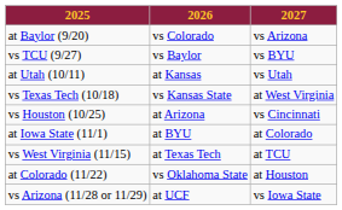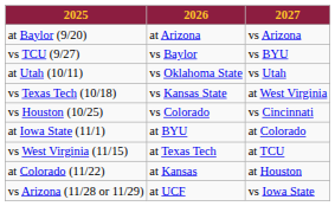at Baylor (9/20) | 2026: vs Colorado -> at Arizona
at Utah (10/11) | 2026: at Kansas -> vs Oklahoma State
vs Houston (10/25) | 2026: at Arizona -> vs Colorado
at Colorado (11/22) | 2026: vs Oklahoma State -> at Kansas
